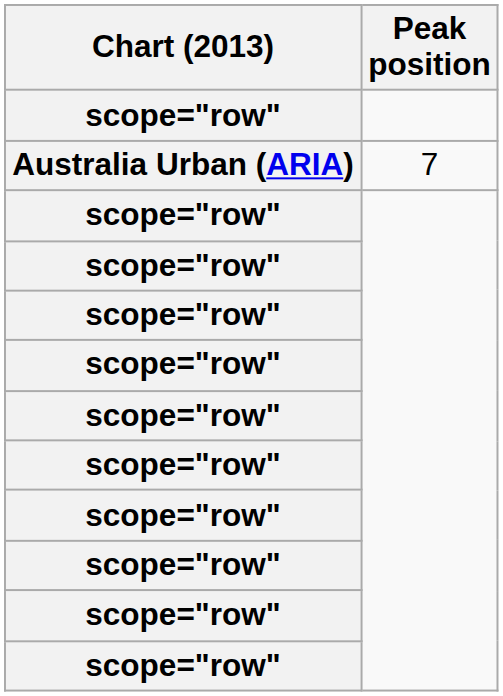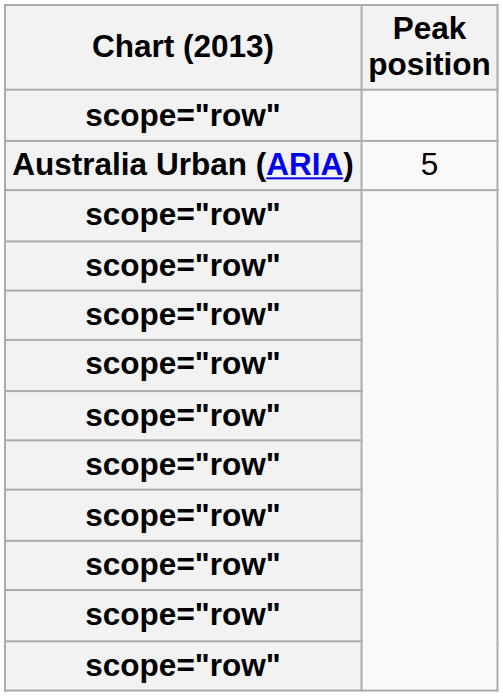Australia Urban (ARIA) | Peak position: 7 -> 5
